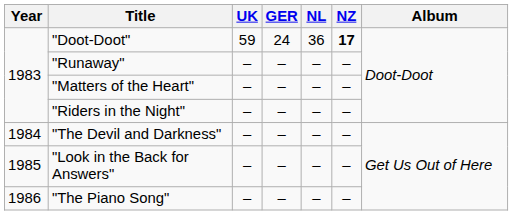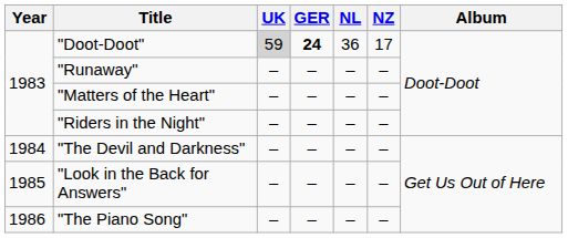"Doot-Doot" | UK: no background -> lightgrey background
"Doot-Doot" | GER: normal -> bold
"Doot-Doot" | NZ: bold -> normal
